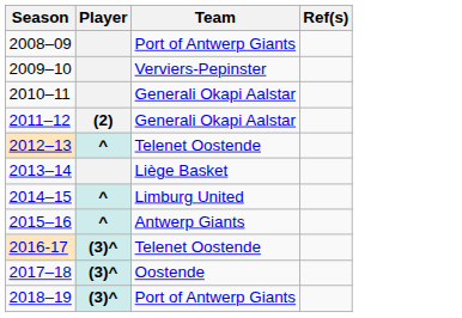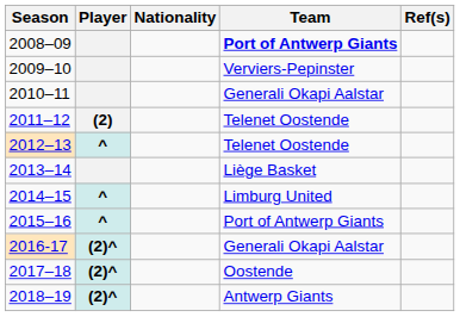+ column: Nationality
2008–09 | Team: normal -> bold
2011–12 | Team: Generali Okapi Aalstar -> Telenet Oostende
2015–16 | Team: Antwerp Giants -> Port of Antwerp Giants
2016-17 | Player: (3)^ -> (2)^
2016-17 | Team: Telenet Oostende -> Generali Okapi Aalstar
2017–18 | Player: (3)^ -> (2)^
2018–19 | Player: (3)^ -> (2)^
2018–19 | Team: Port of Antwerp Giants -> Antwerp Giants
